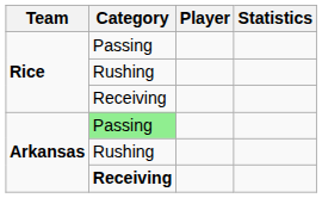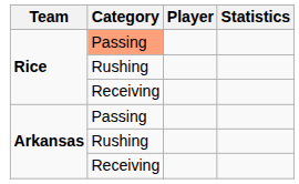Rice / Passing | Category: no background -> lightsalmon background
Arkansas / Passing | Category: lightgreen background -> no background
Arkansas / Receiving | Category: bold -> normal
